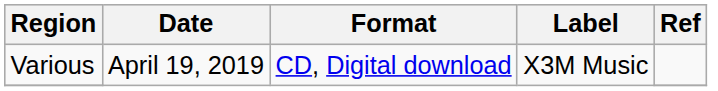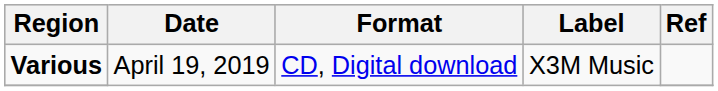Various | Region: normal -> bold
